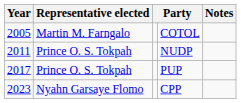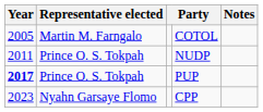PUP | Year: normal -> bold
